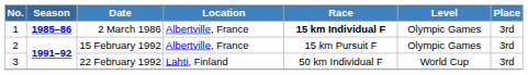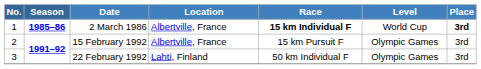2 March 1986 | Level: Olympic Games -> World Cup
2 March 1986 | Place: normal -> bold
22 February 1992 | Level: World Cup -> Olympic Games
